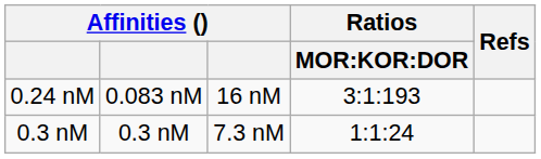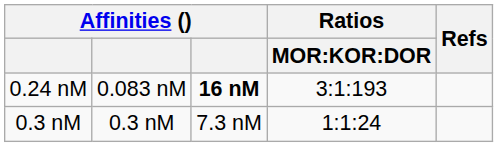0.24 nM | column 3: normal -> bold
